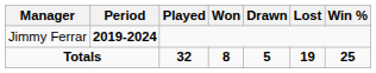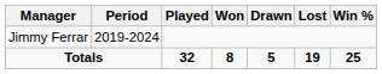Jimmy Ferrar | Period: bold -> normal
